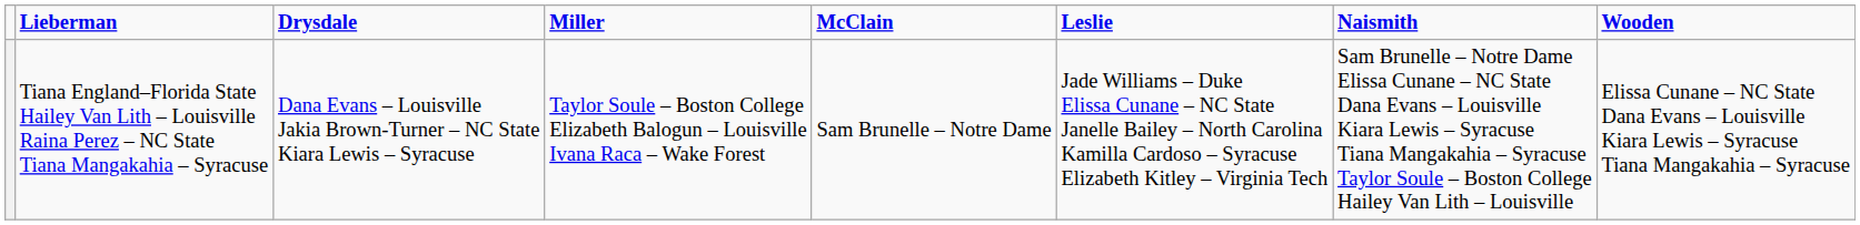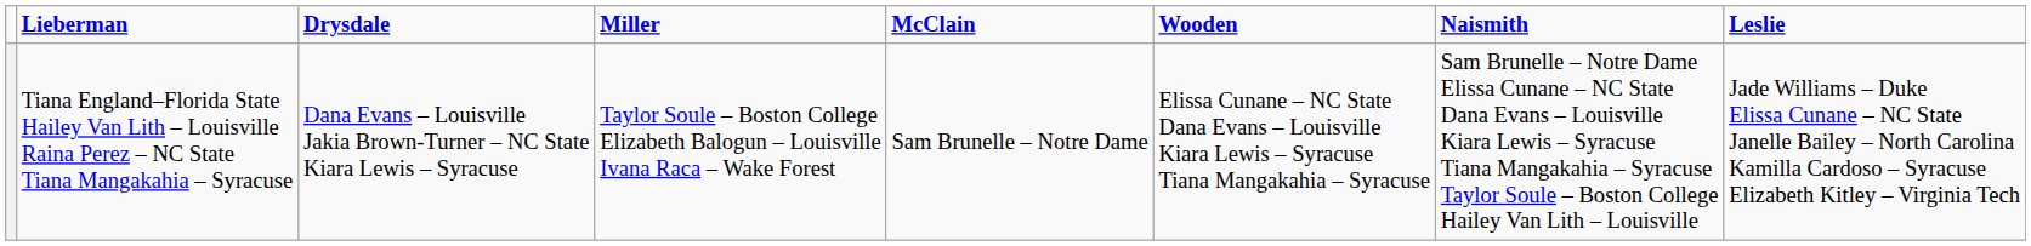columns swapped: Leslie <-> Wooden
